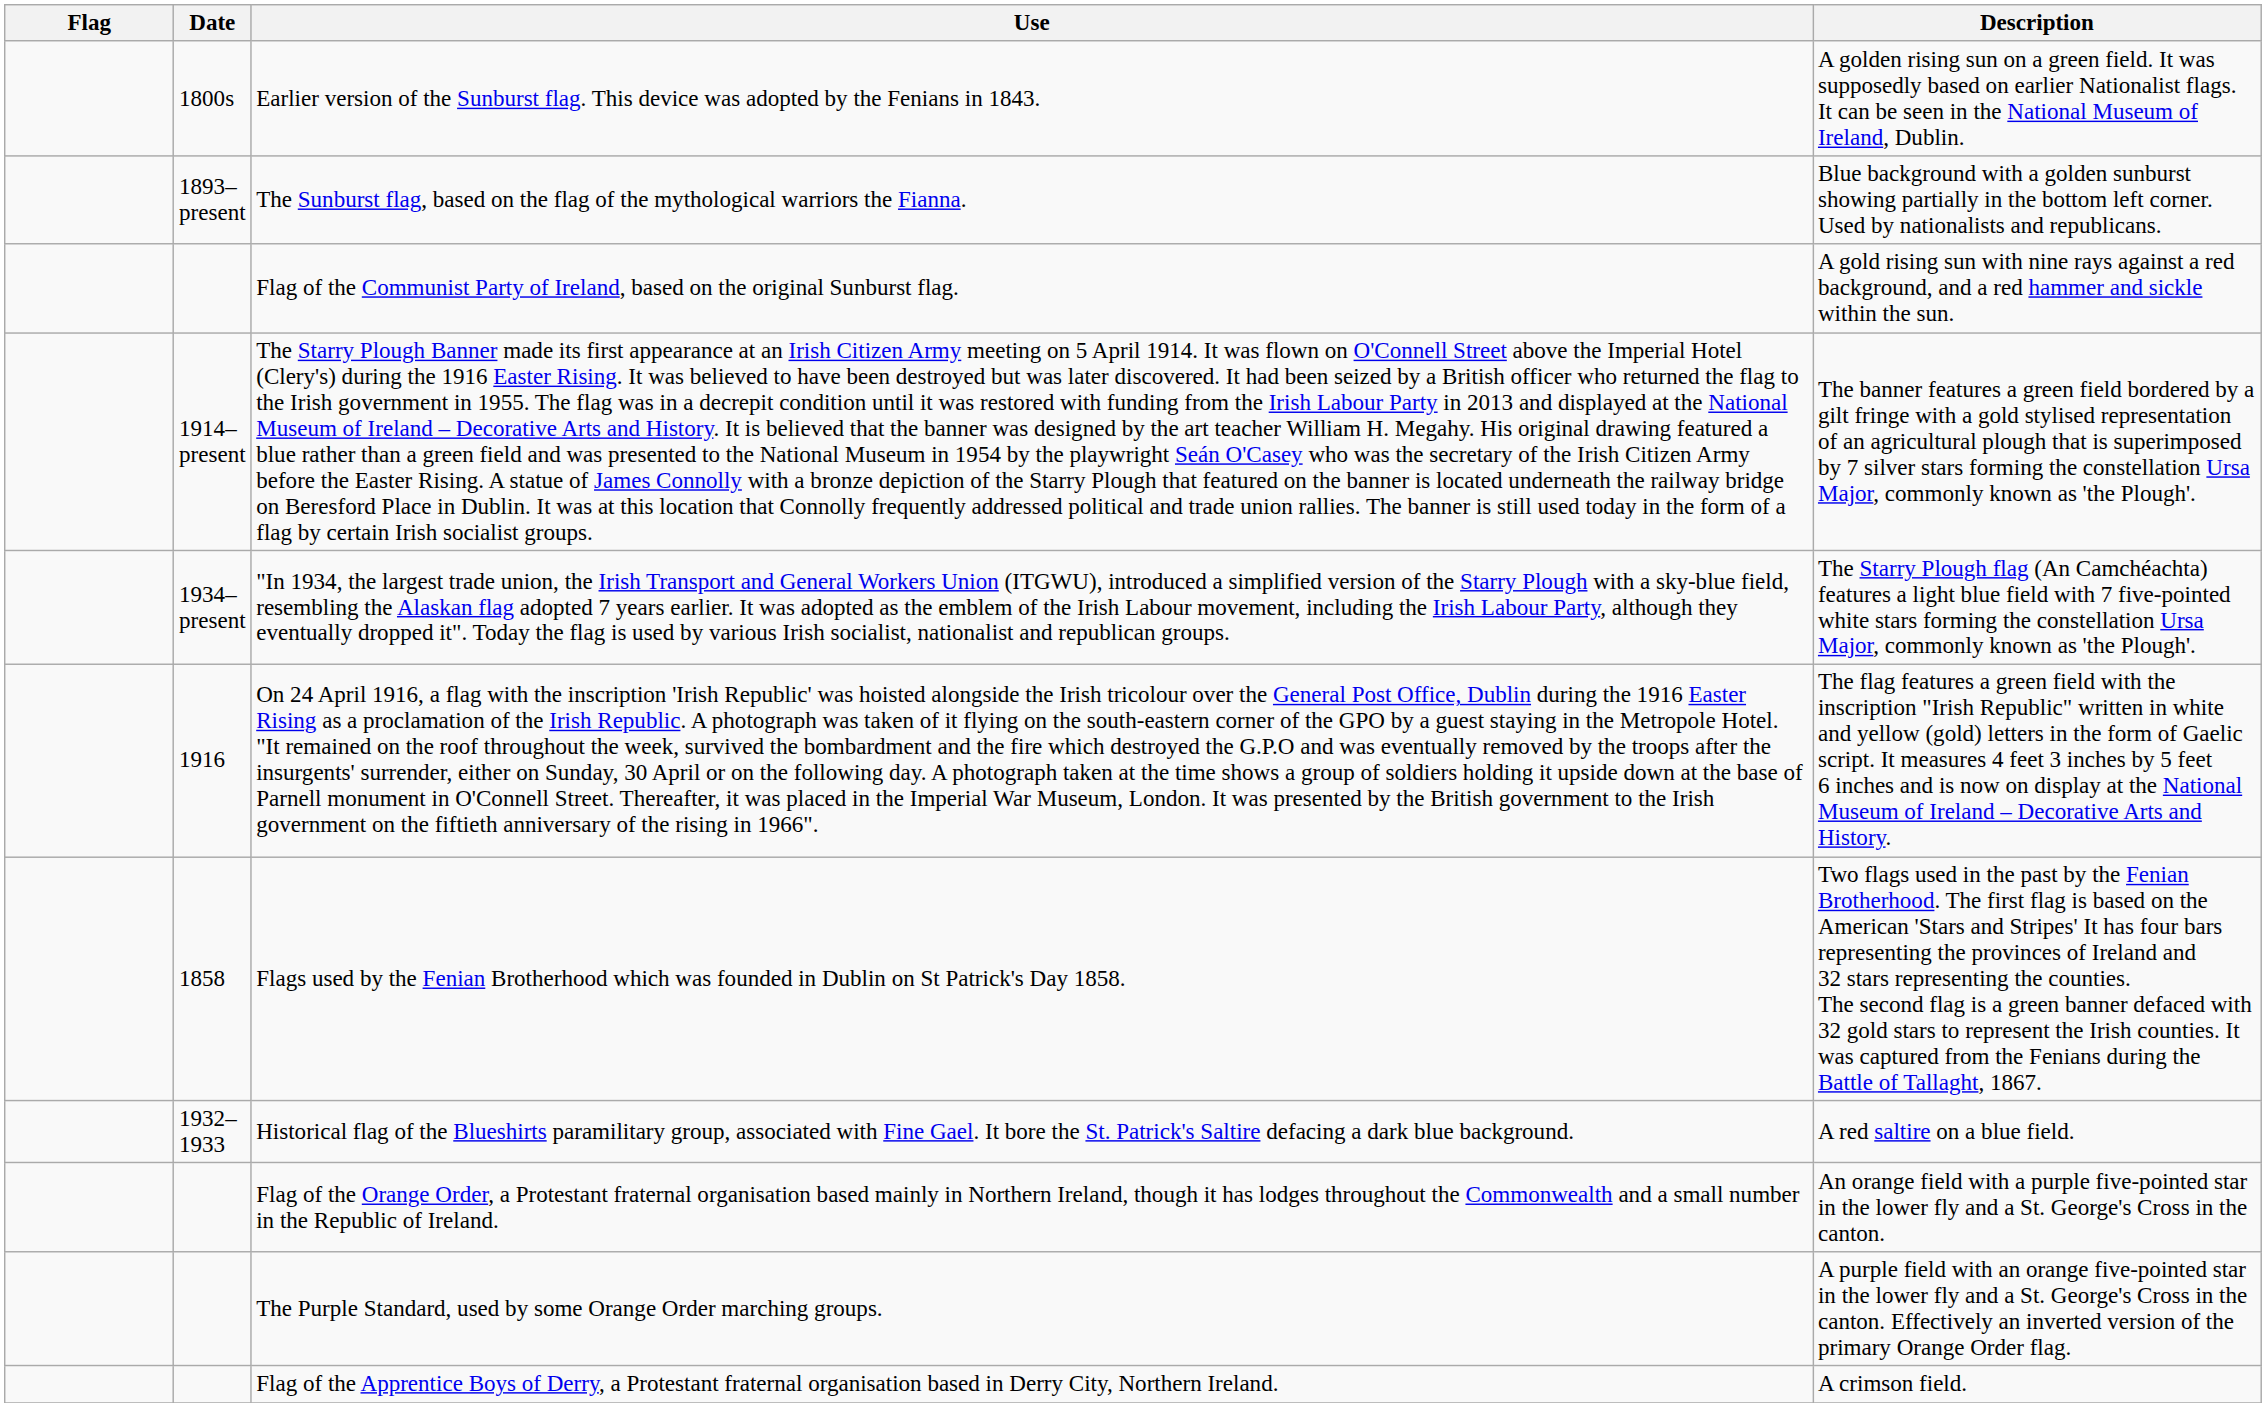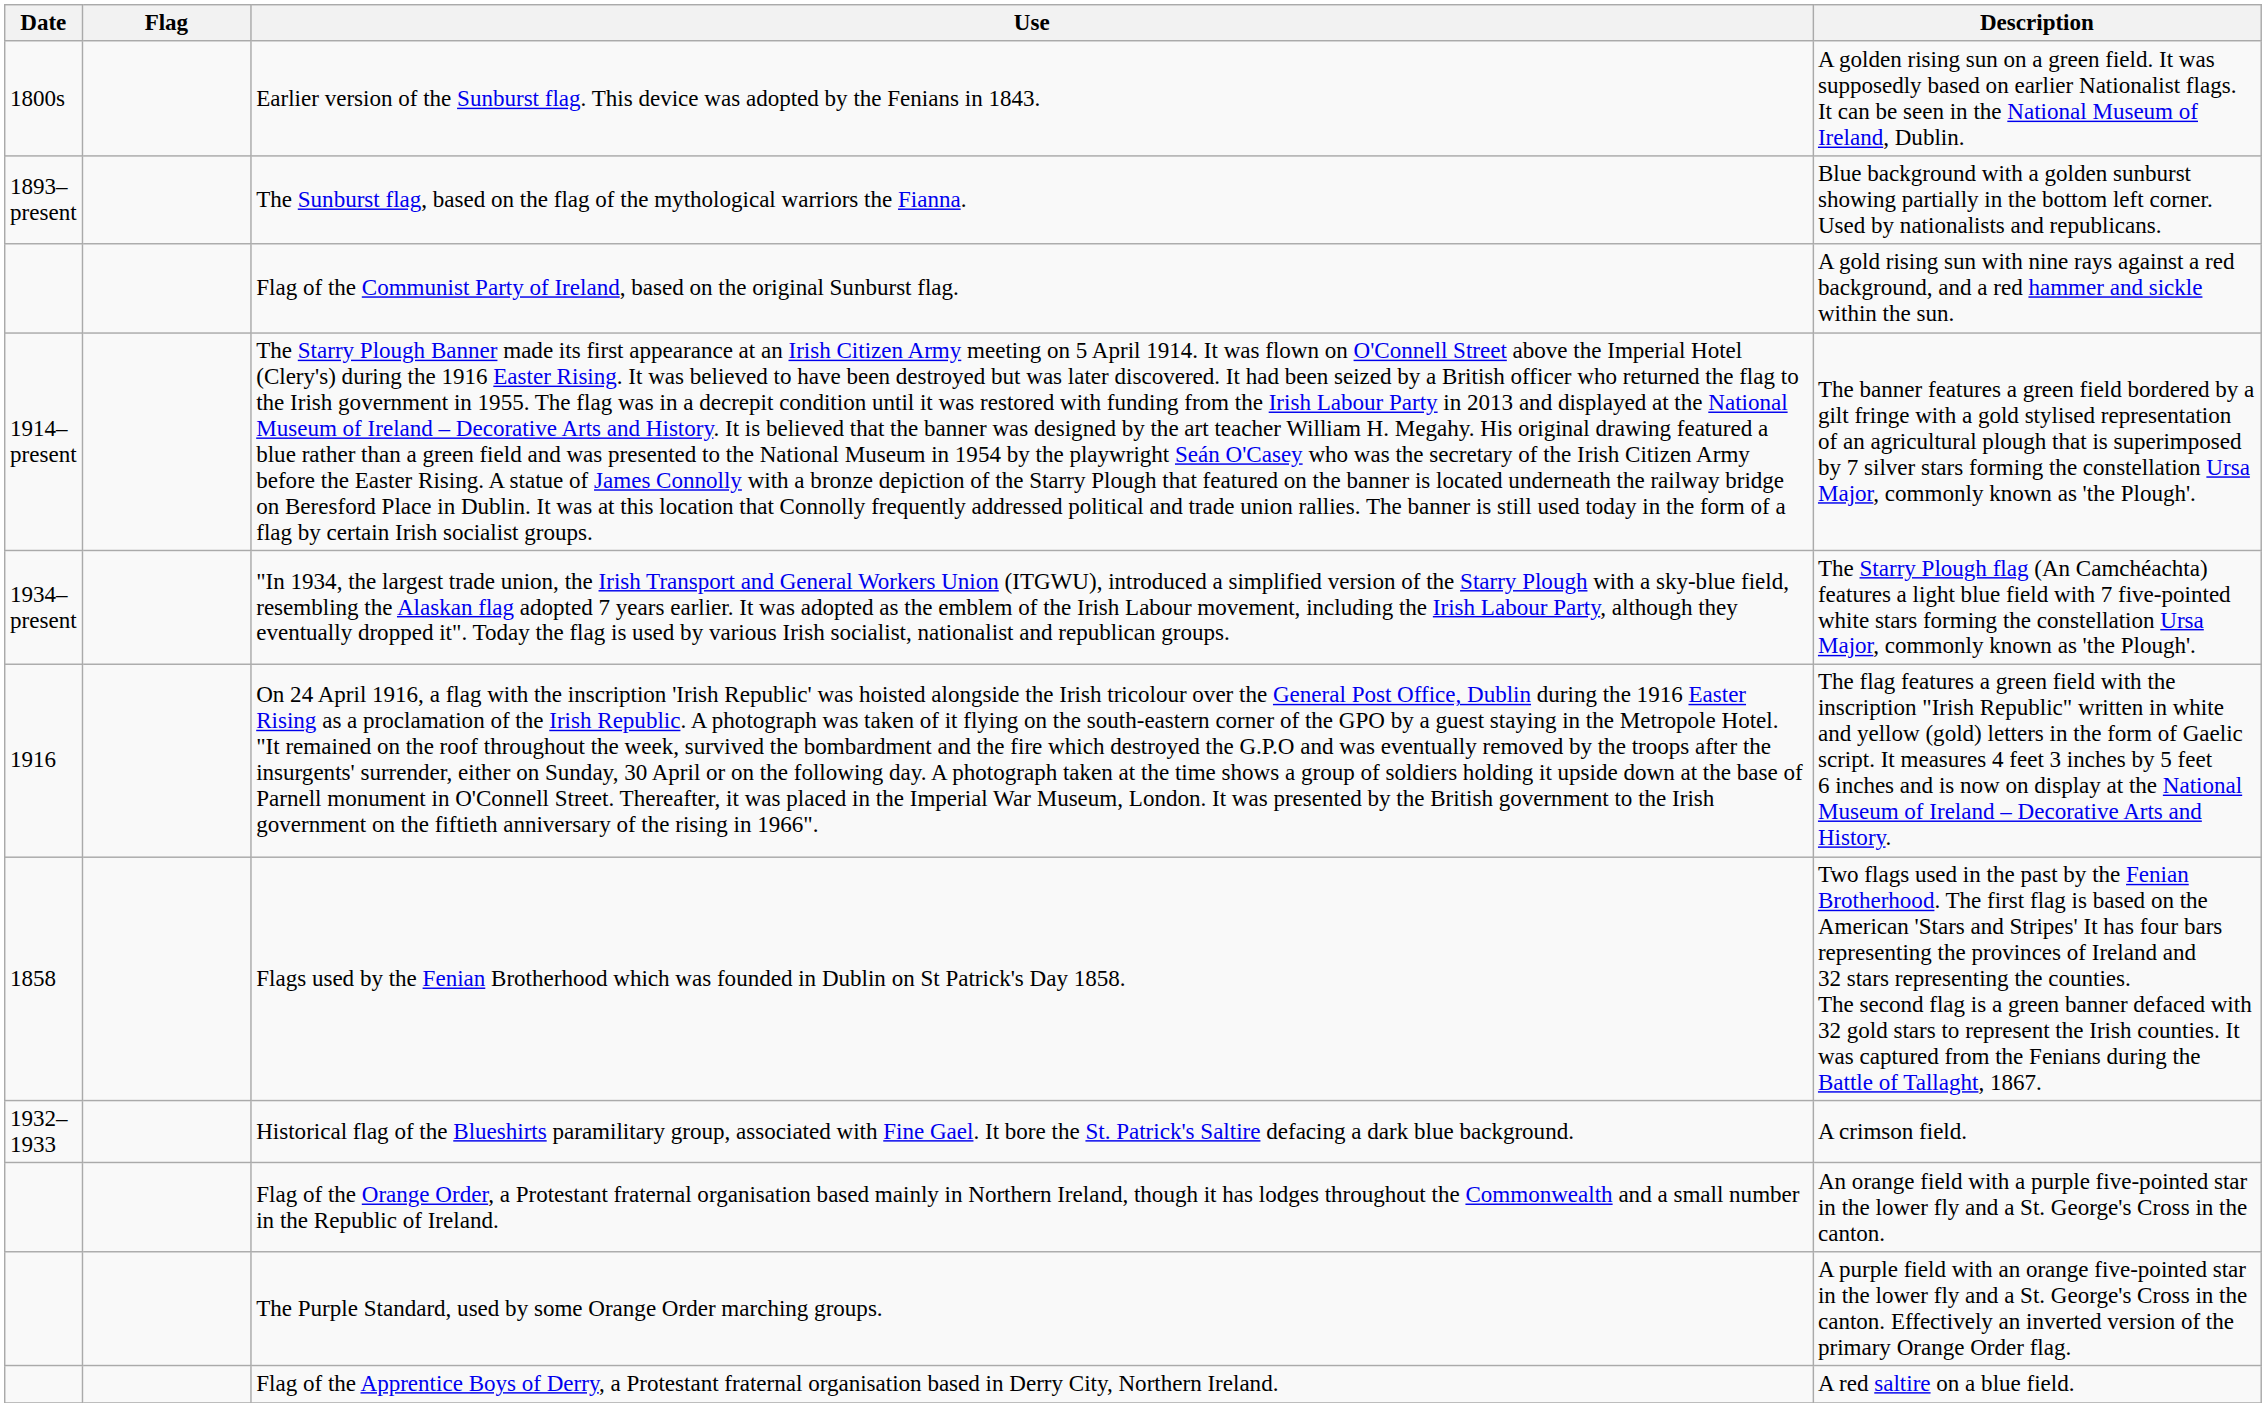columns swapped: Flag <-> Date
row 9 | Description: A red saltire on a blue field. -> A crimson field.
row 12 | Description: A crimson field. -> A red saltire on a blue field.
